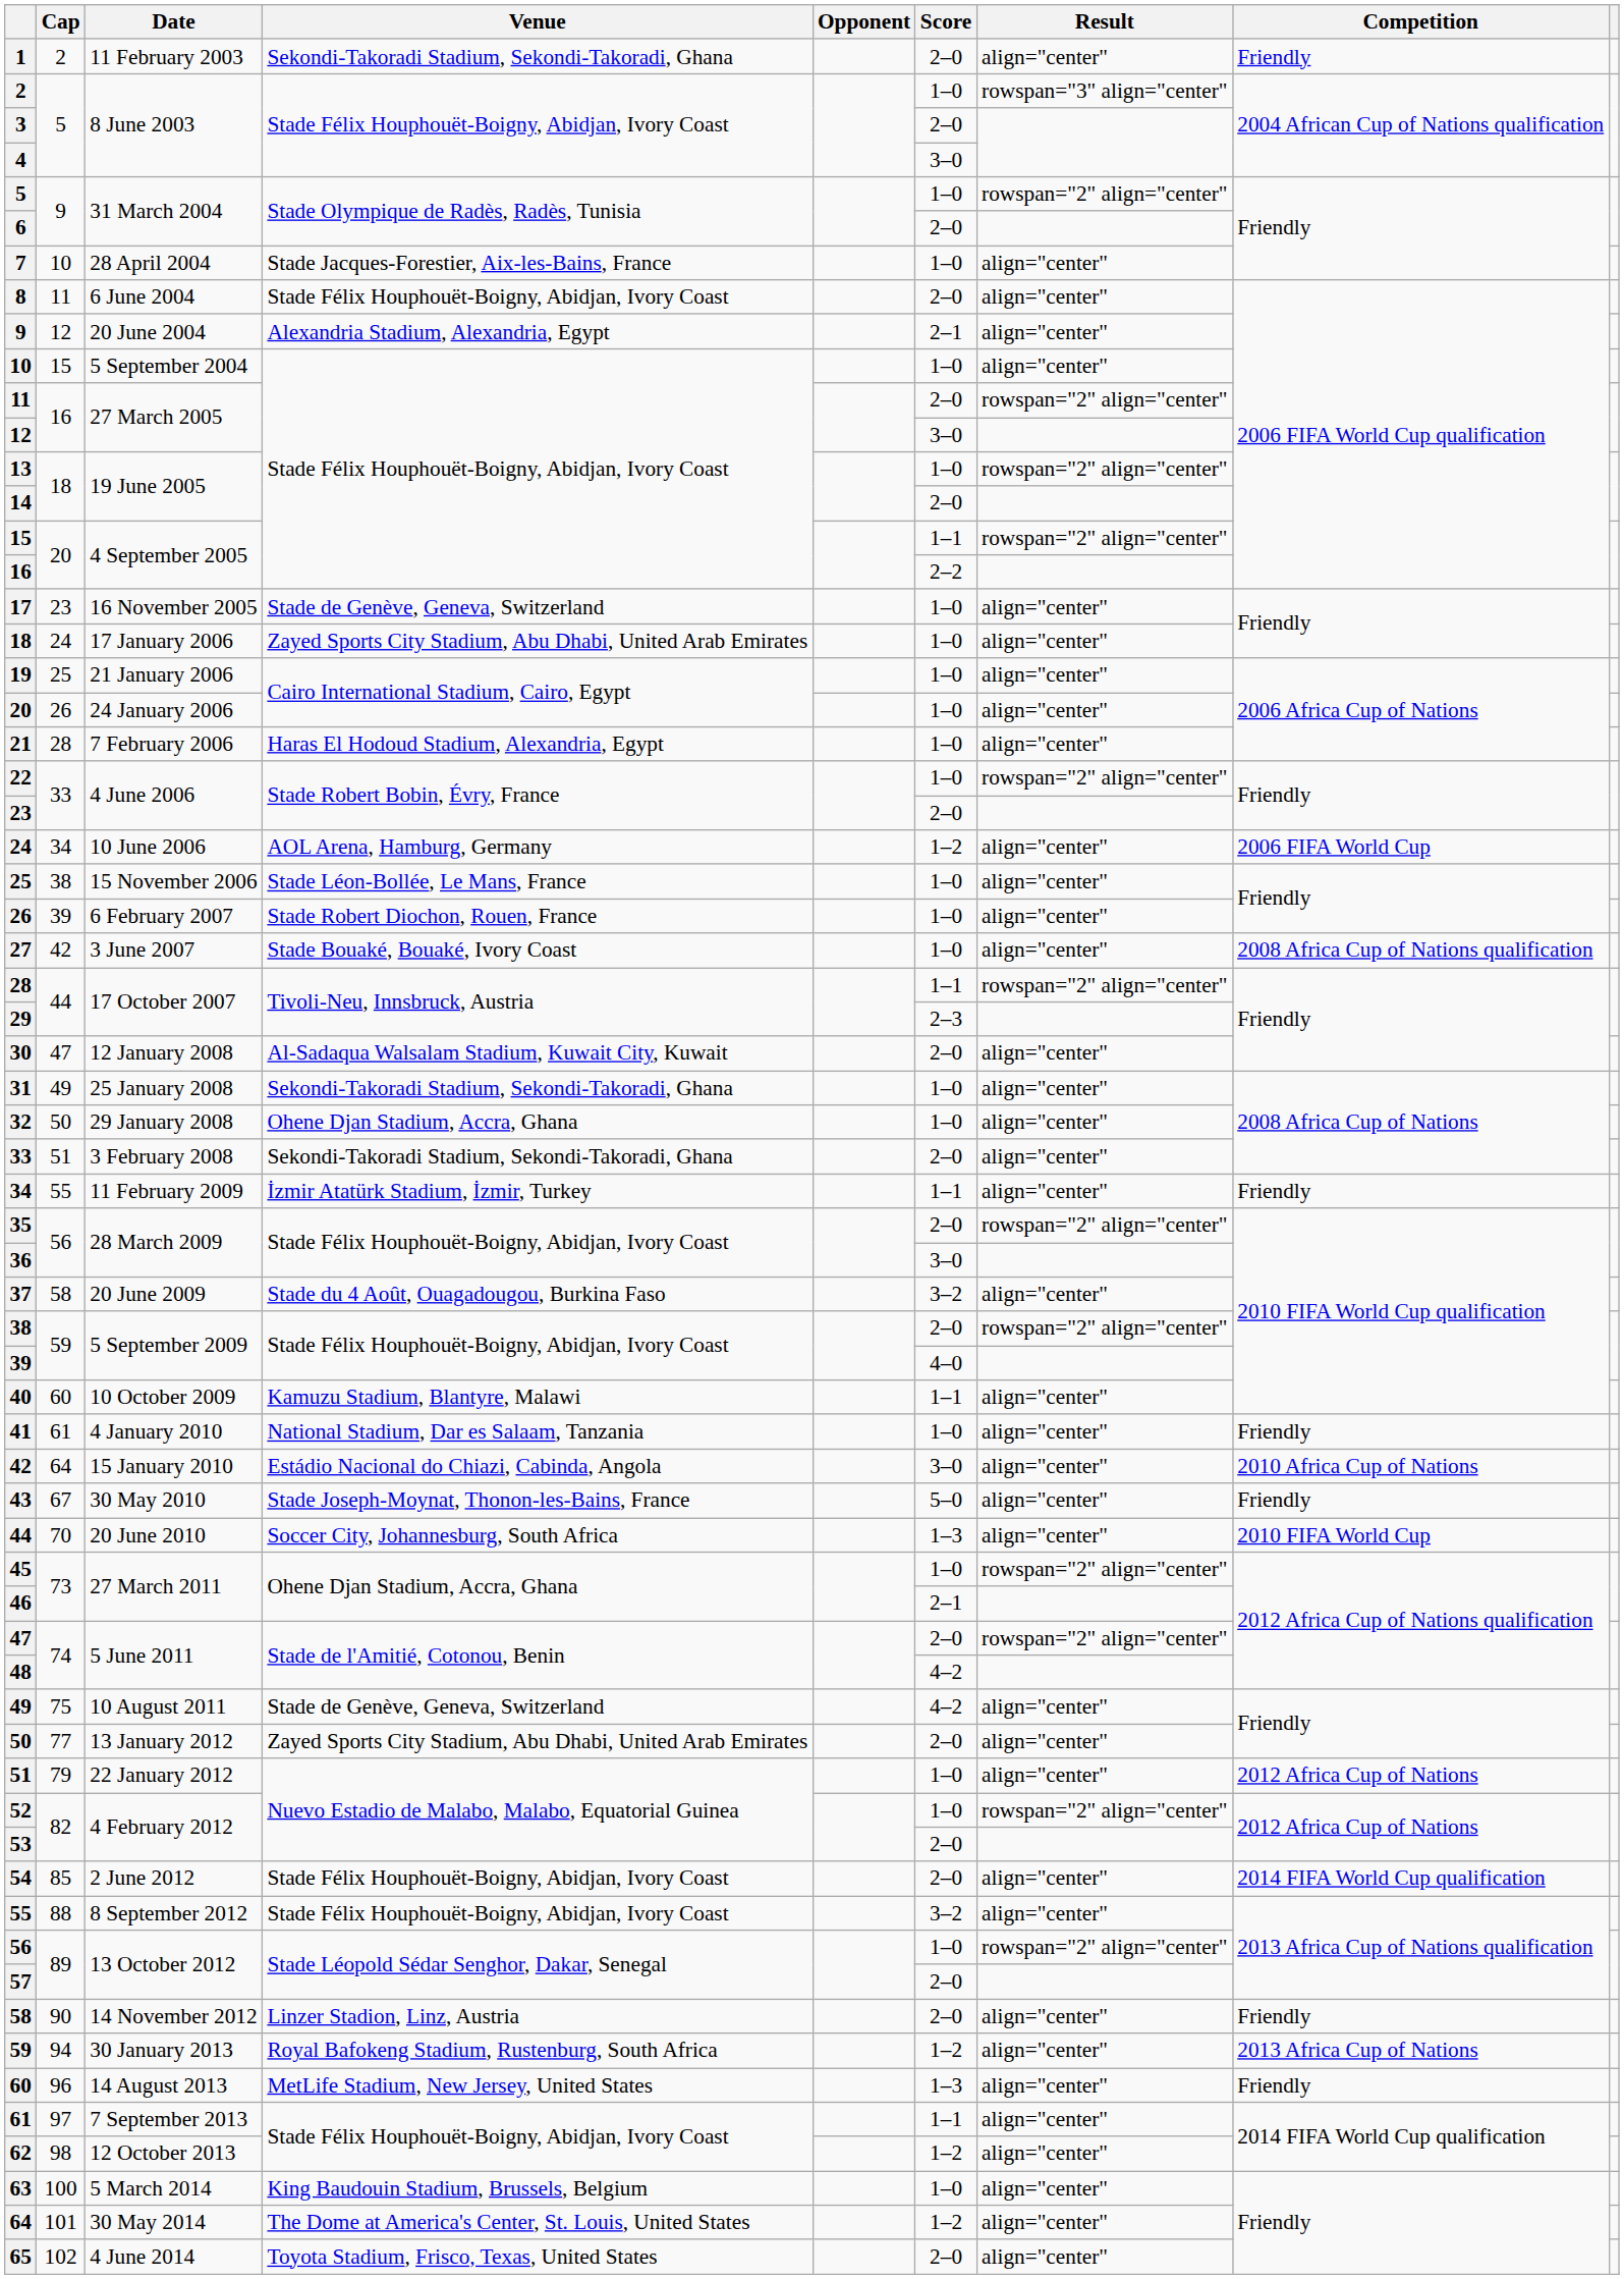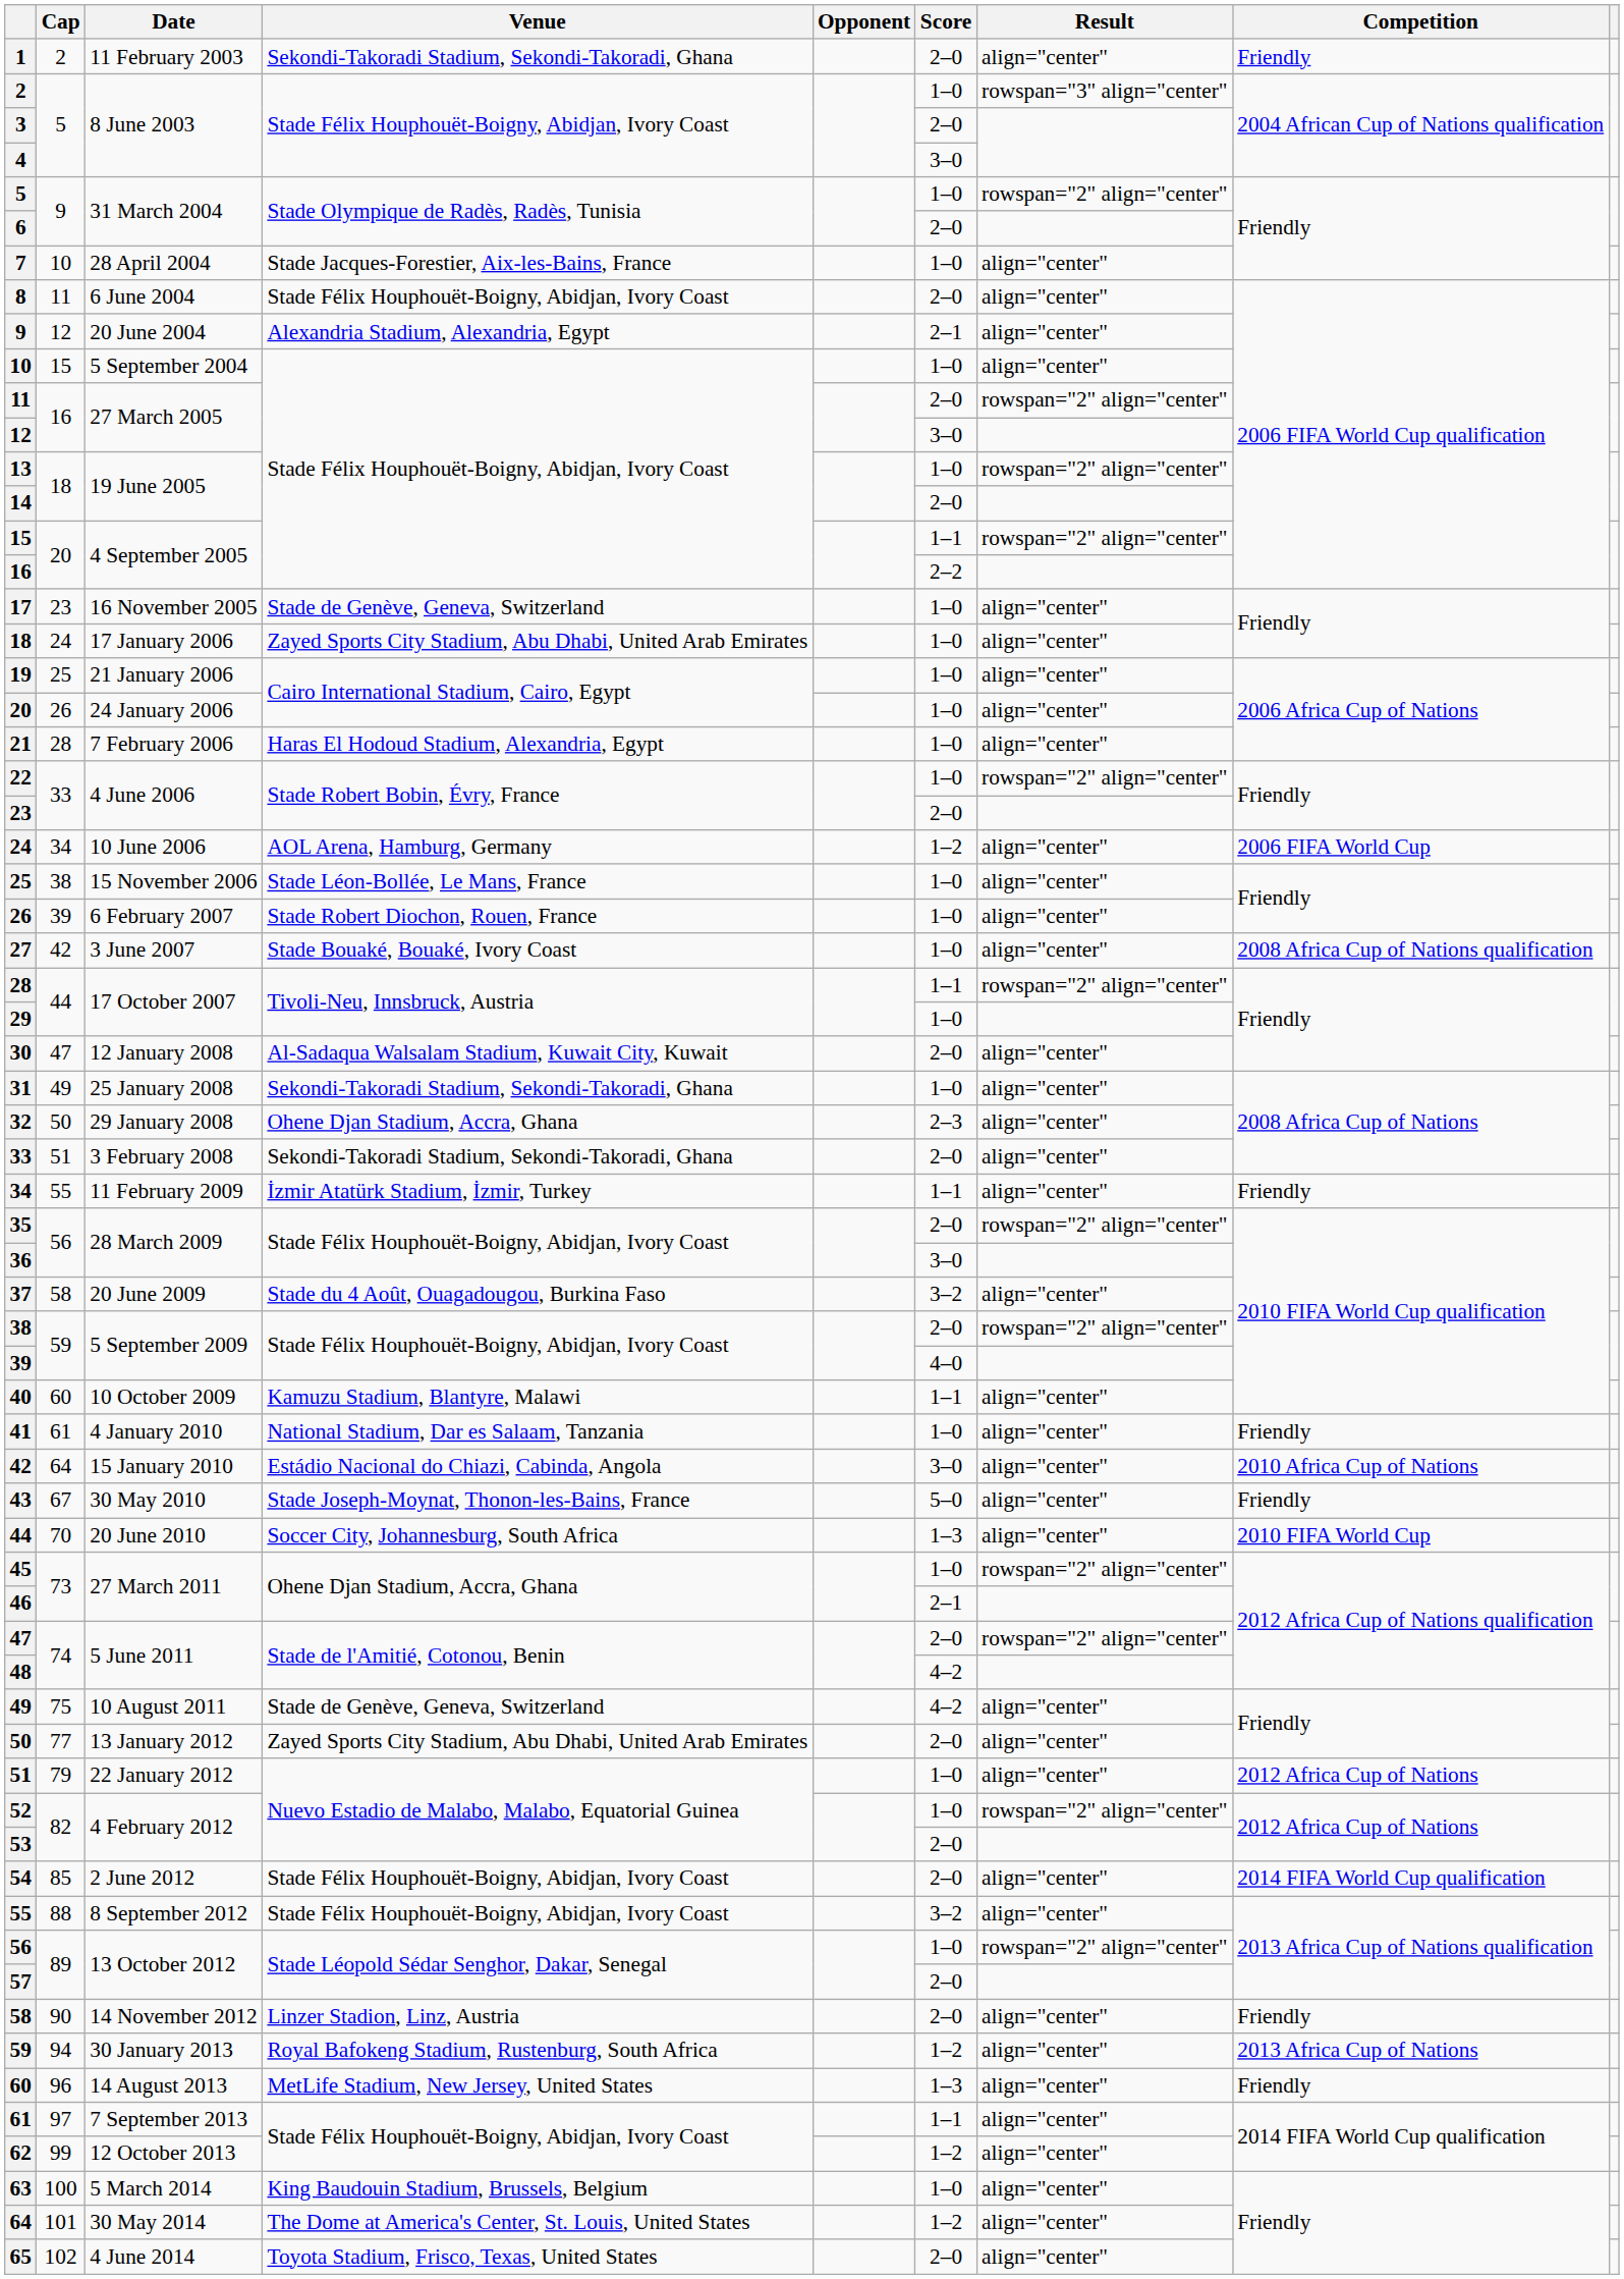29 | Score: 2–3 -> 1–0
32 | Score: 1–0 -> 2–3
62 | Cap: 98 -> 99
